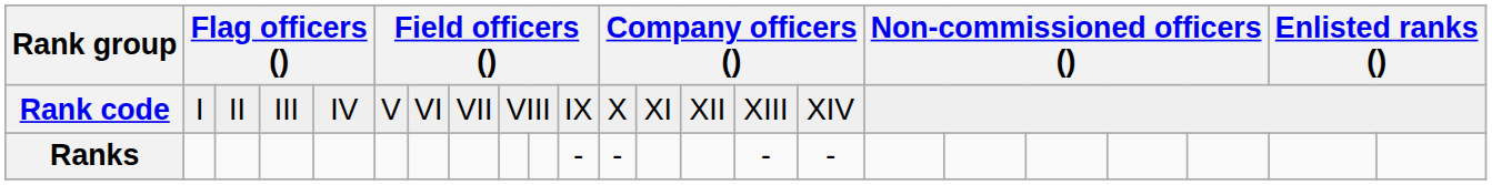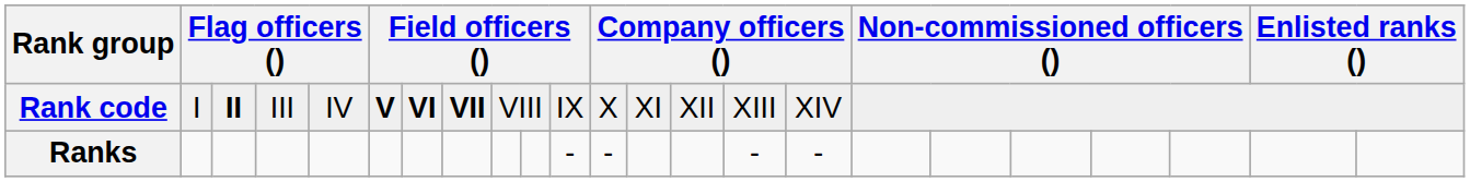Rank code | column 3: normal -> bold
Rank code | column 6: normal -> bold
Rank code | column 7: normal -> bold
Rank code | column 8: normal -> bold
